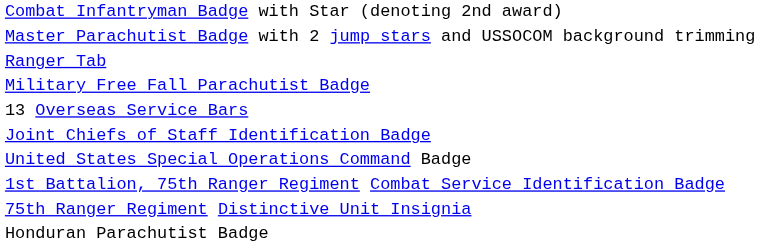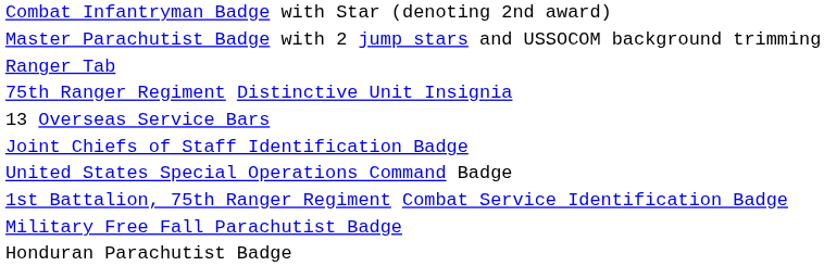row 4 | column 1: Military Free Fall Parachutist Badge -> 75th Ranger Regiment Distinctive Unit Insignia
row 9 | column 1: 75th Ranger Regiment Distinctive Unit Insignia -> Military Free Fall Parachutist Badge
